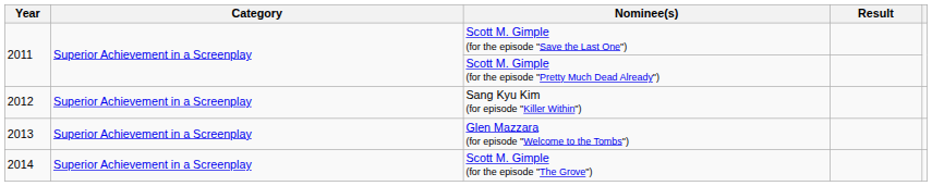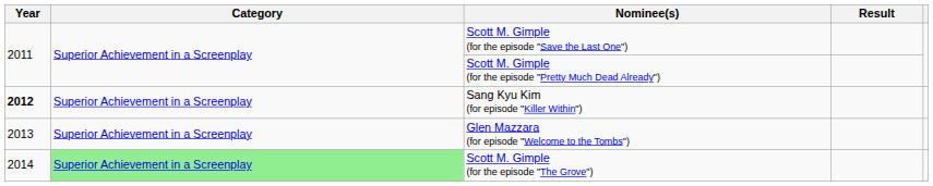Sang Kyu Kim (for episode "Killer Within") | Year: normal -> bold
Scott M. Gimple (for the episode "The Grove") | Category: no background -> lightgreen background
